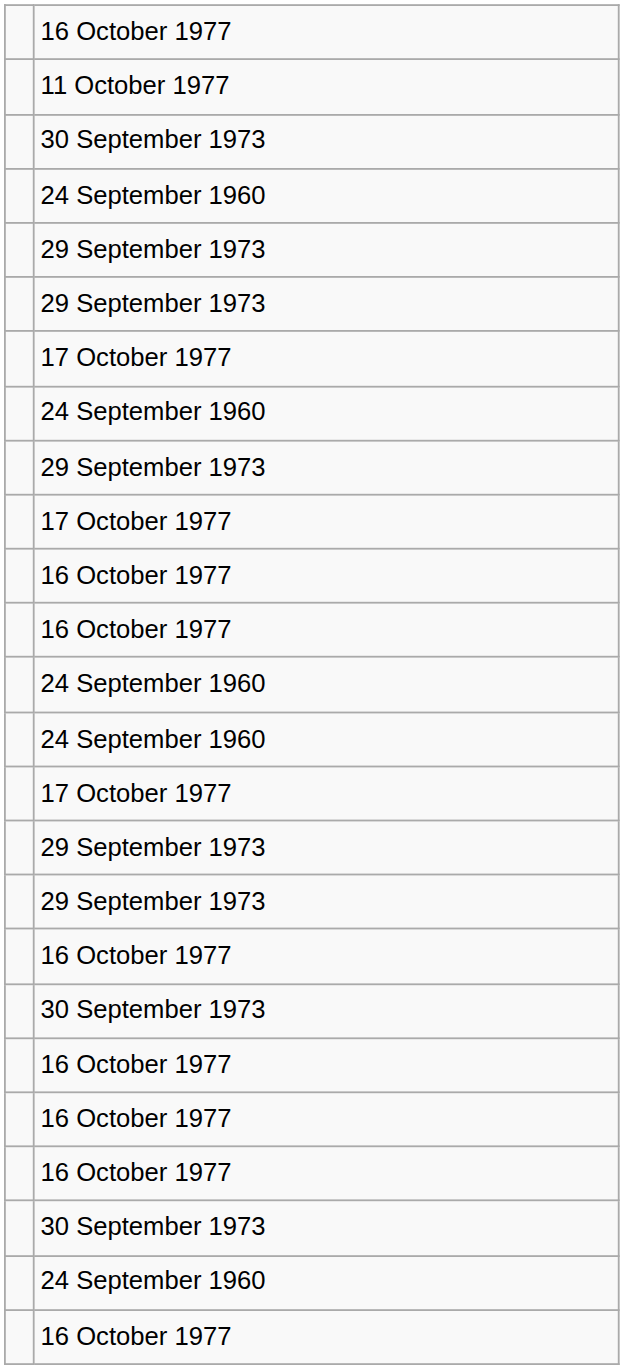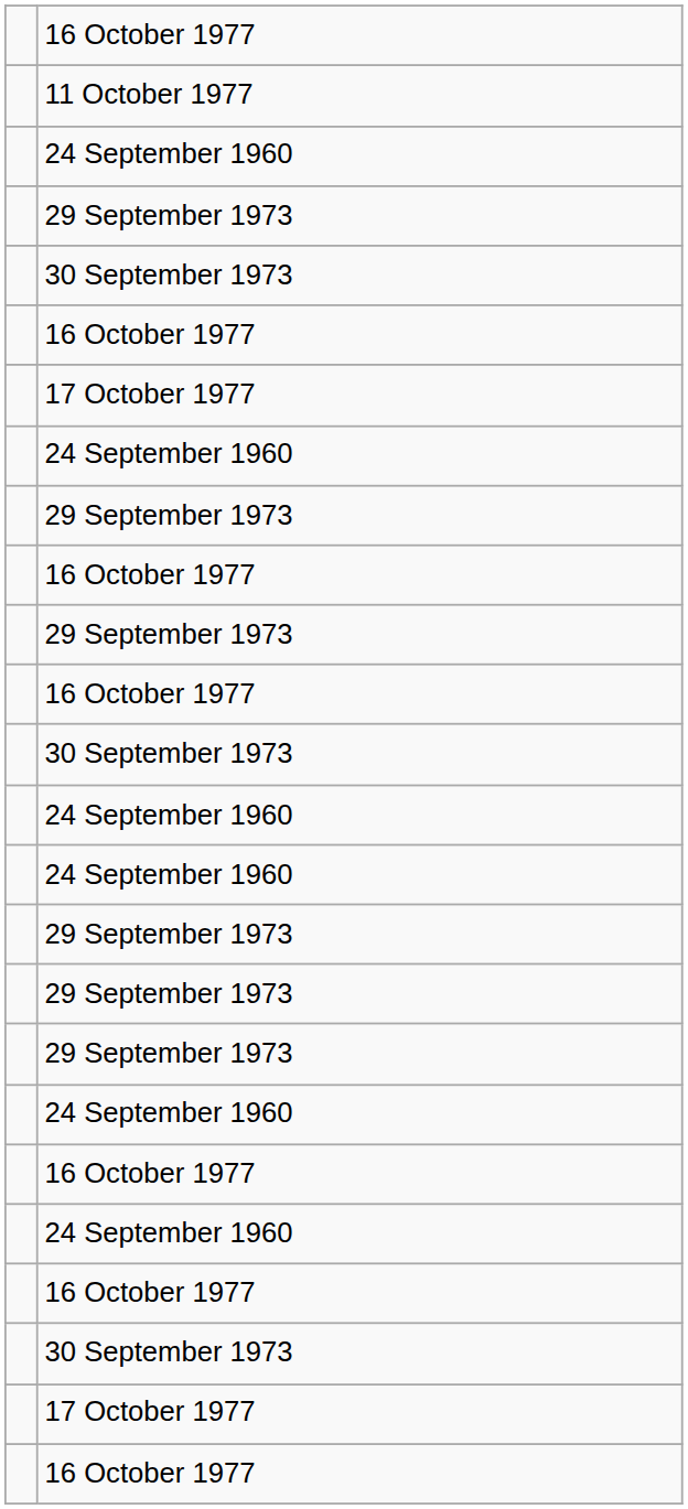row 3 | column 2: 30 September 1973 -> 24 September 1960
row 4 | column 2: 24 September 1960 -> 29 September 1973
row 5 | column 2: 29 September 1973 -> 30 September 1973
row 6 | column 2: 29 September 1973 -> 16 October 1977
row 10 | column 2: 17 October 1977 -> 16 October 1977
row 11 | column 2: 16 October 1977 -> 29 September 1973
row 13 | column 2: 24 September 1960 -> 30 September 1973
row 15 | column 2: 17 October 1977 -> 24 September 1960
row 18 | column 2: 16 October 1977 -> 29 September 1973
row 19 | column 2: 30 September 1973 -> 24 September 1960
row 21 | column 2: 16 October 1977 -> 24 September 1960
row 24 | column 2: 24 September 1960 -> 17 October 1977
